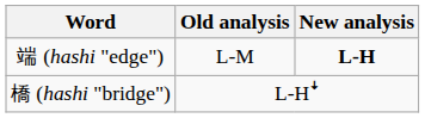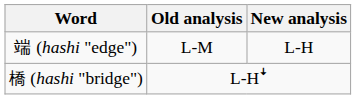端 (hashi "edge") | New analysis: bold -> normal
